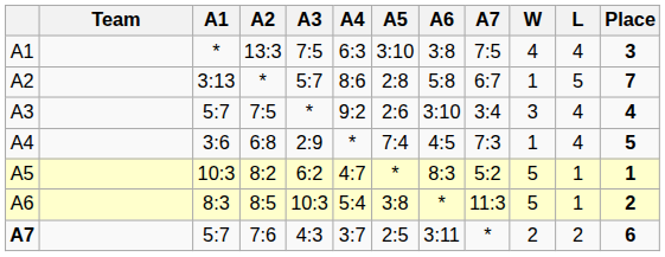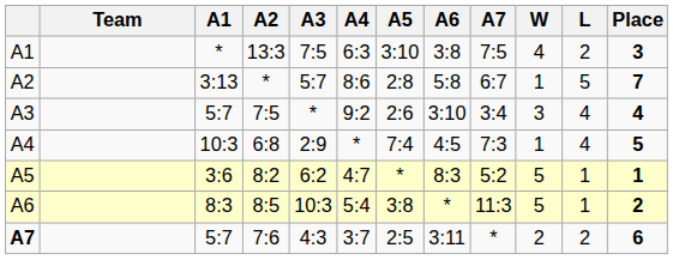row 2 | L: 4 -> 2
row 5 | A1: 3:6 -> 10:3
row 6 | A1: 10:3 -> 3:6
